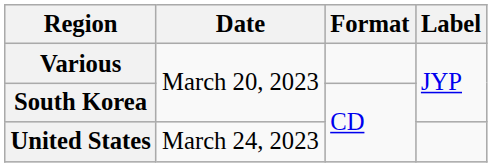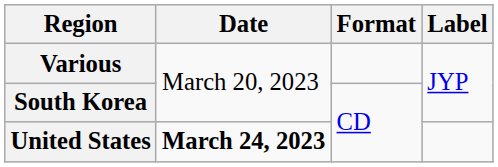United States | Date: normal -> bold
